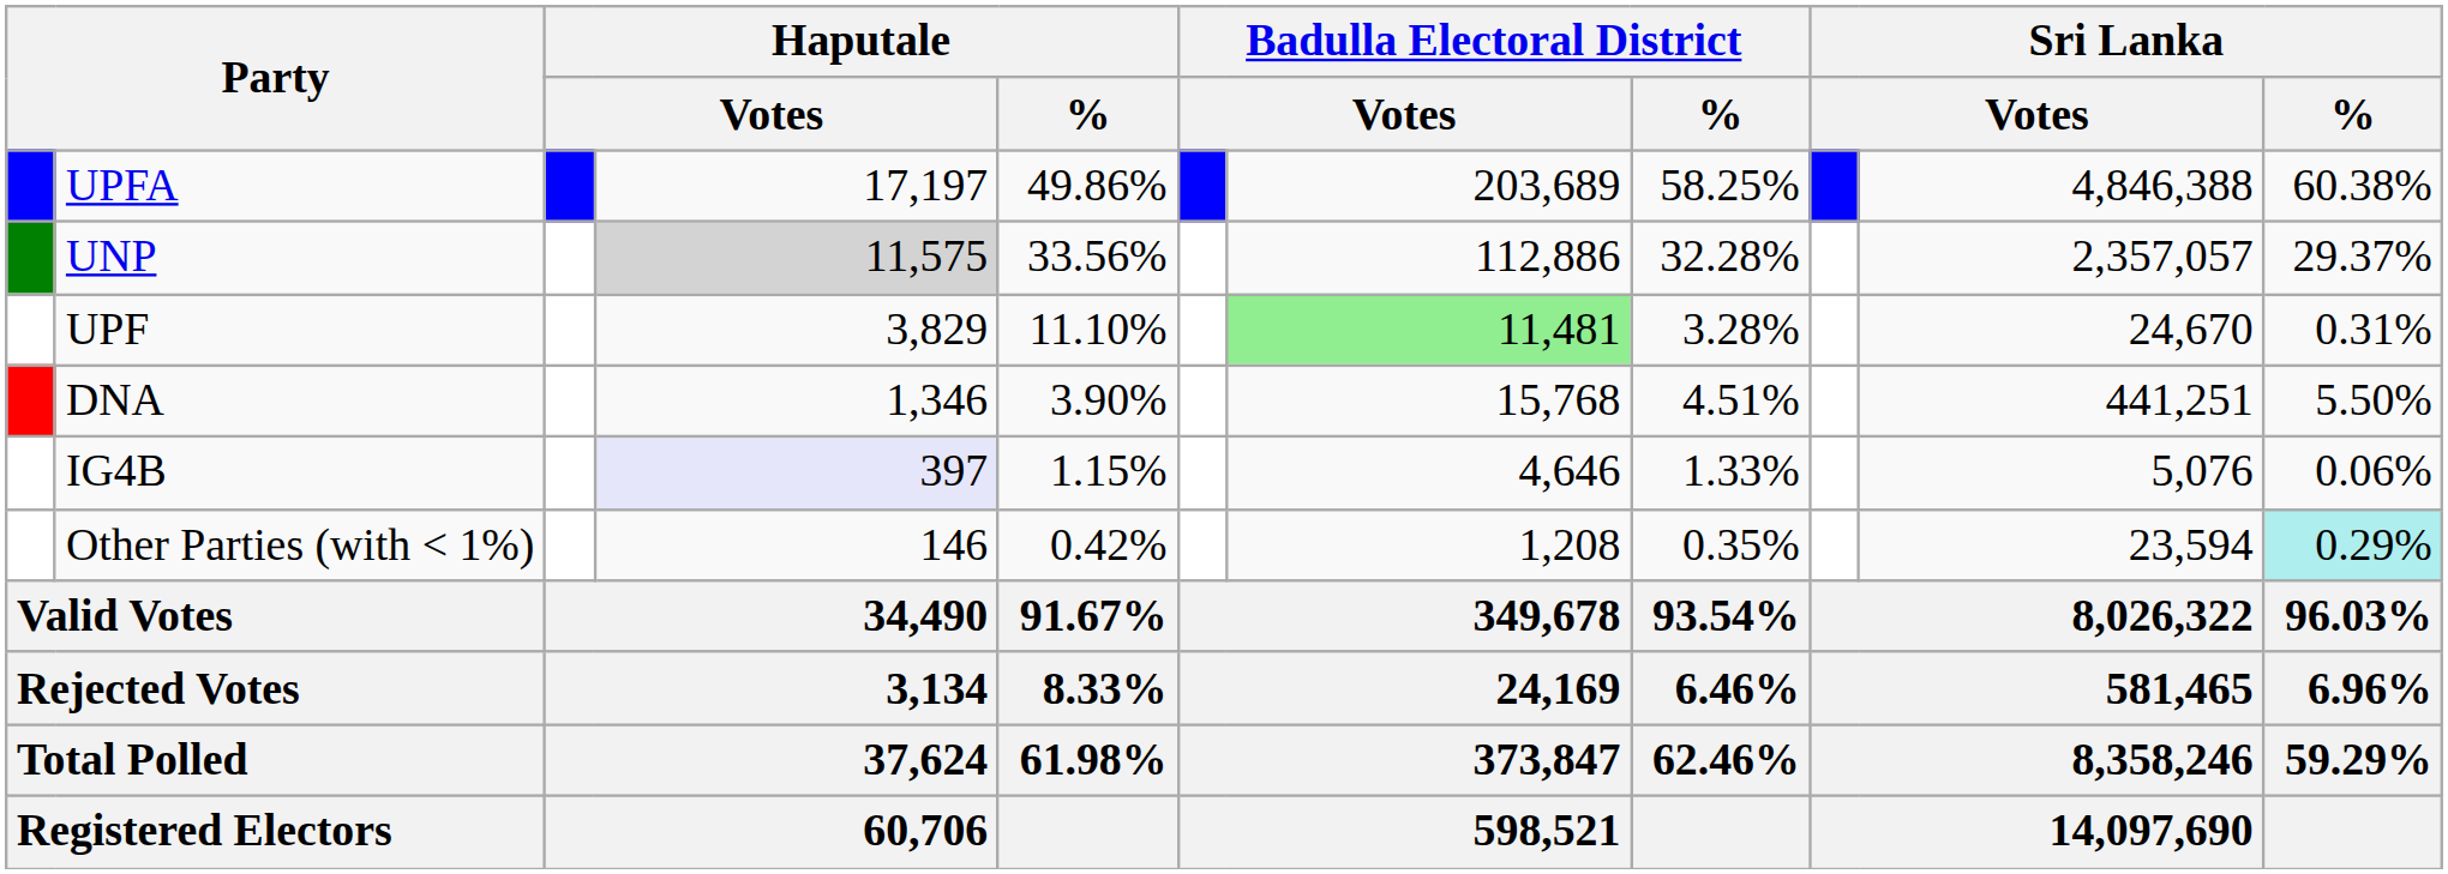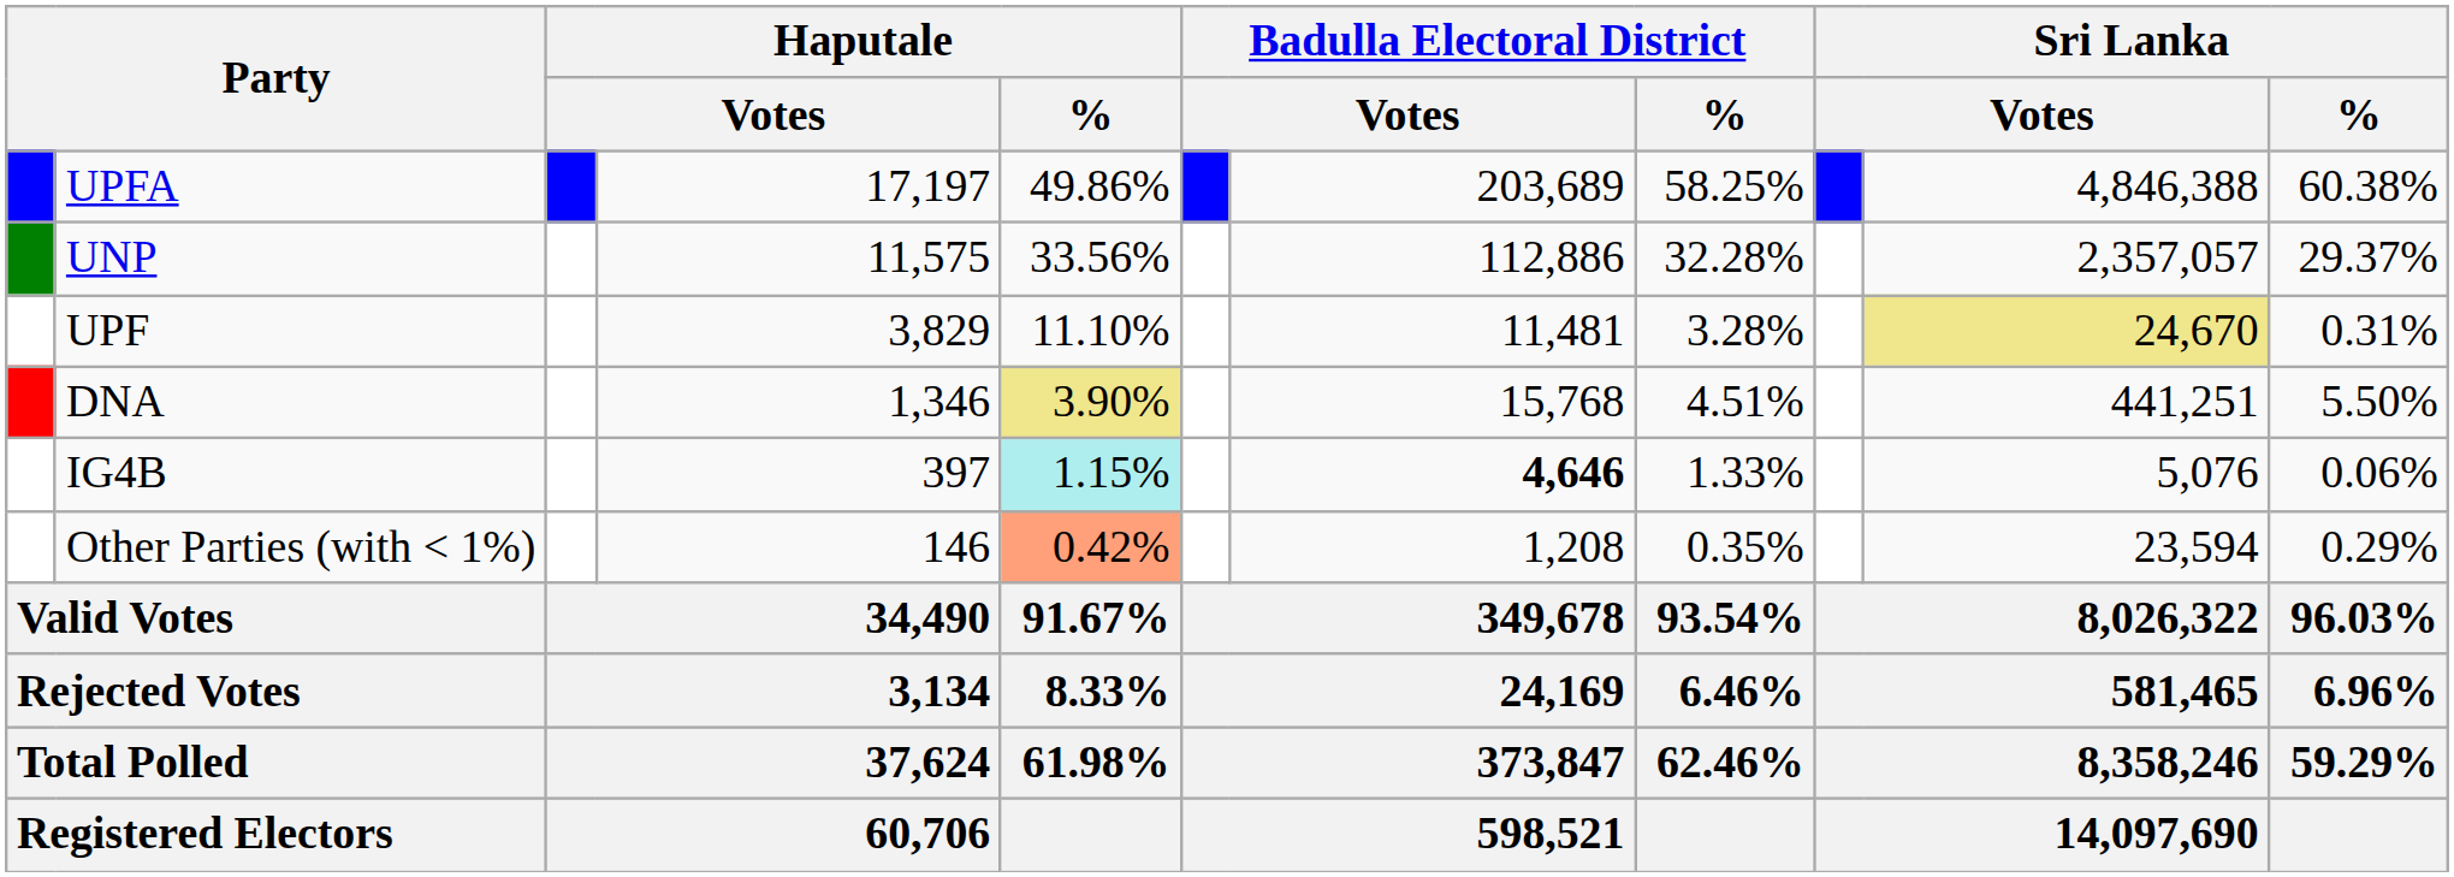UNP | column 4: lightgrey background -> no background
UPF | column 7: lightgreen background -> no background
UPF | column 10: no background -> khaki background
DNA | Haputale / %: no background -> khaki background
IG4B | column 4: lavender background -> no background
IG4B | Haputale / %: no background -> paleturquoise background
IG4B | column 7: normal -> bold
Other Parties (with < 1%) | Haputale / %: no background -> lightsalmon background
Other Parties (with < 1%) | Sri Lanka / %: paleturquoise background -> no background
